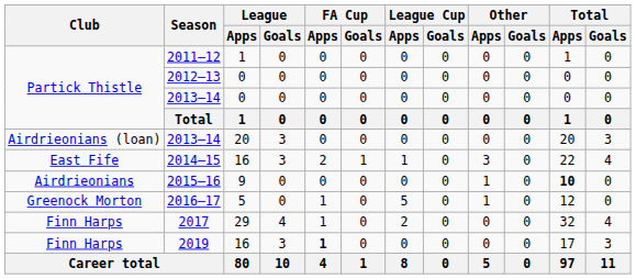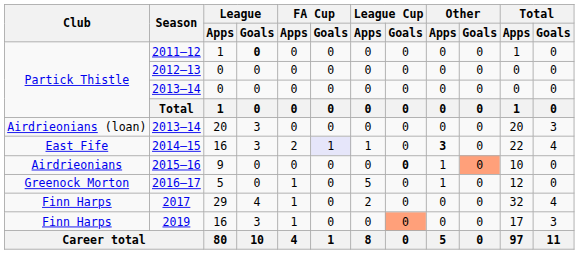2011–12 | League / Goals: normal -> bold
2014–15 | FA Cup / Goals: no background -> lavender background
2014–15 | Other / Apps: normal -> bold
2015–16 | League Cup / Goals: normal -> bold
2015–16 | Other / Goals: no background -> lightsalmon background
2015–16 | Total / Apps: bold -> normal
2019 | FA Cup / Apps: bold -> normal
2019 | League Cup / Goals: no background -> lightsalmon background
